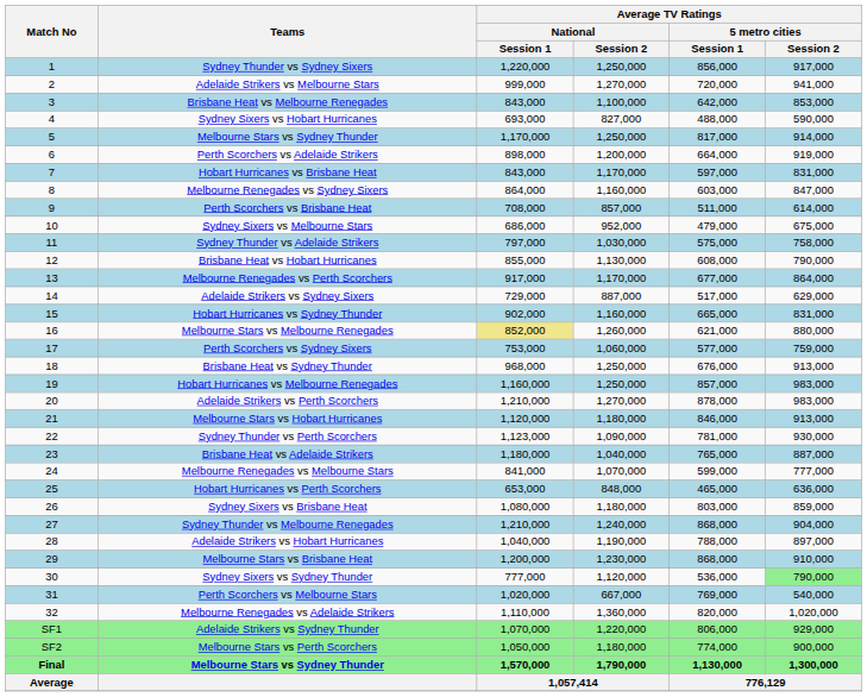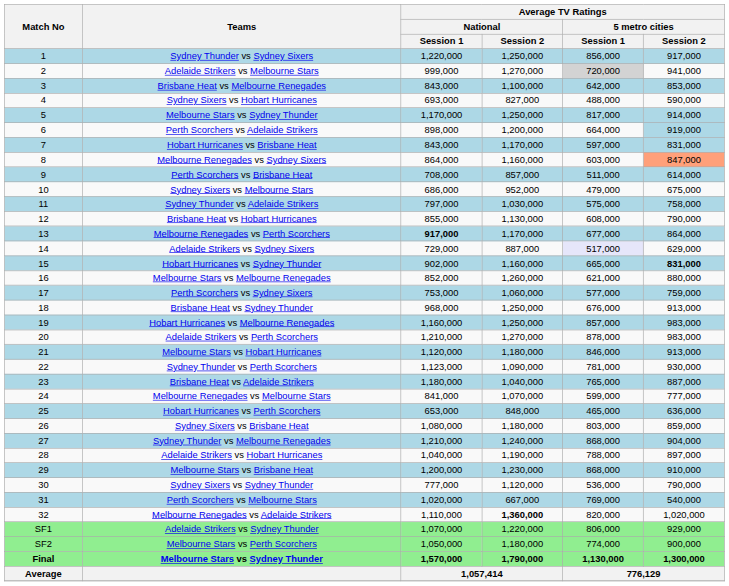Adelaide Strikers vs Melbourne Stars | Average TV Ratings / 5 metro cities / Session 1: no background -> lightgrey background
Perth Scorchers vs Adelaide Strikers | Average TV Ratings / 5 metro cities / Session 2: no background -> lightblue background
Melbourne Renegades vs Sydney Sixers | Average TV Ratings / 5 metro cities / Session 2: no background -> lightsalmon background
Melbourne Renegades vs Perth Scorchers | Average TV Ratings / National / Session 1: normal -> bold
Adelaide Strikers vs Sydney Sixers | Average TV Ratings / 5 metro cities / Session 1: no background -> lavender background
Hobart Hurricanes vs Sydney Thunder | Average TV Ratings / 5 metro cities / Session 2: normal -> bold
Melbourne Stars vs Melbourne Renegades | Average TV Ratings / National / Session 1: khaki background -> no background
Sydney Sixers vs Sydney Thunder | Average TV Ratings / 5 metro cities / Session 2: lightgreen background -> no background
Melbourne Renegades vs Adelaide Strikers | Average TV Ratings / National / Session 2: normal -> bold
